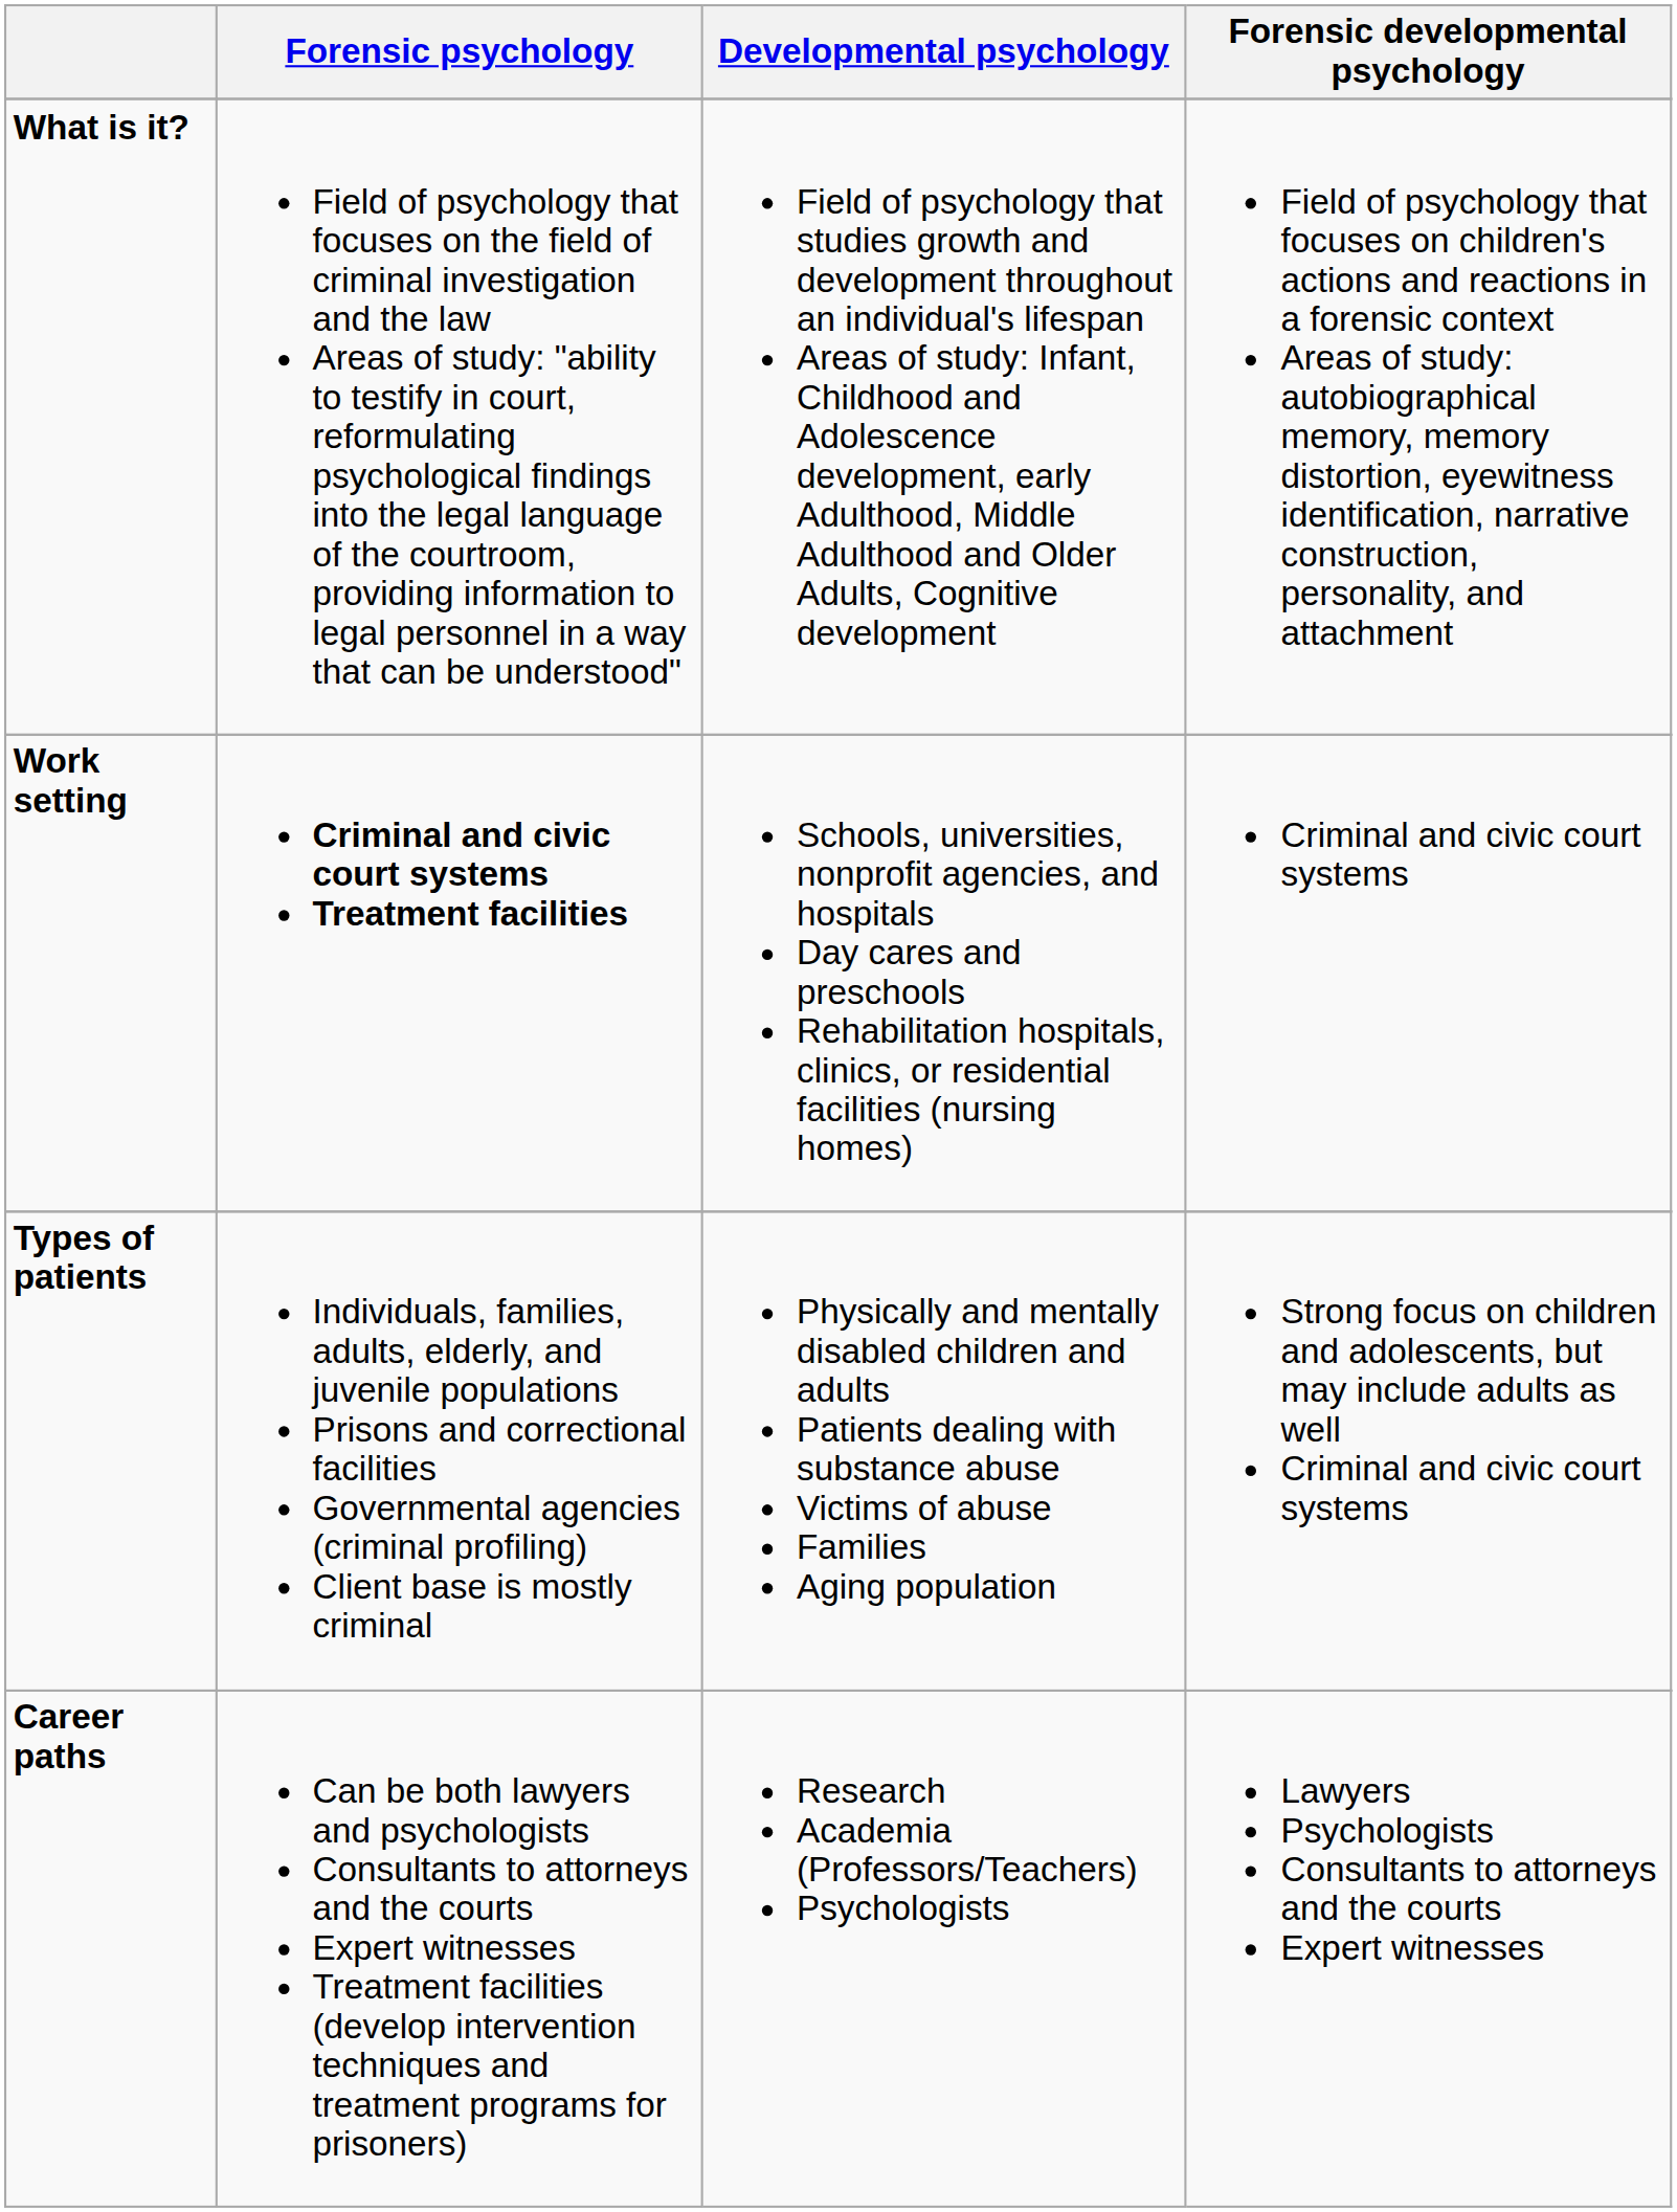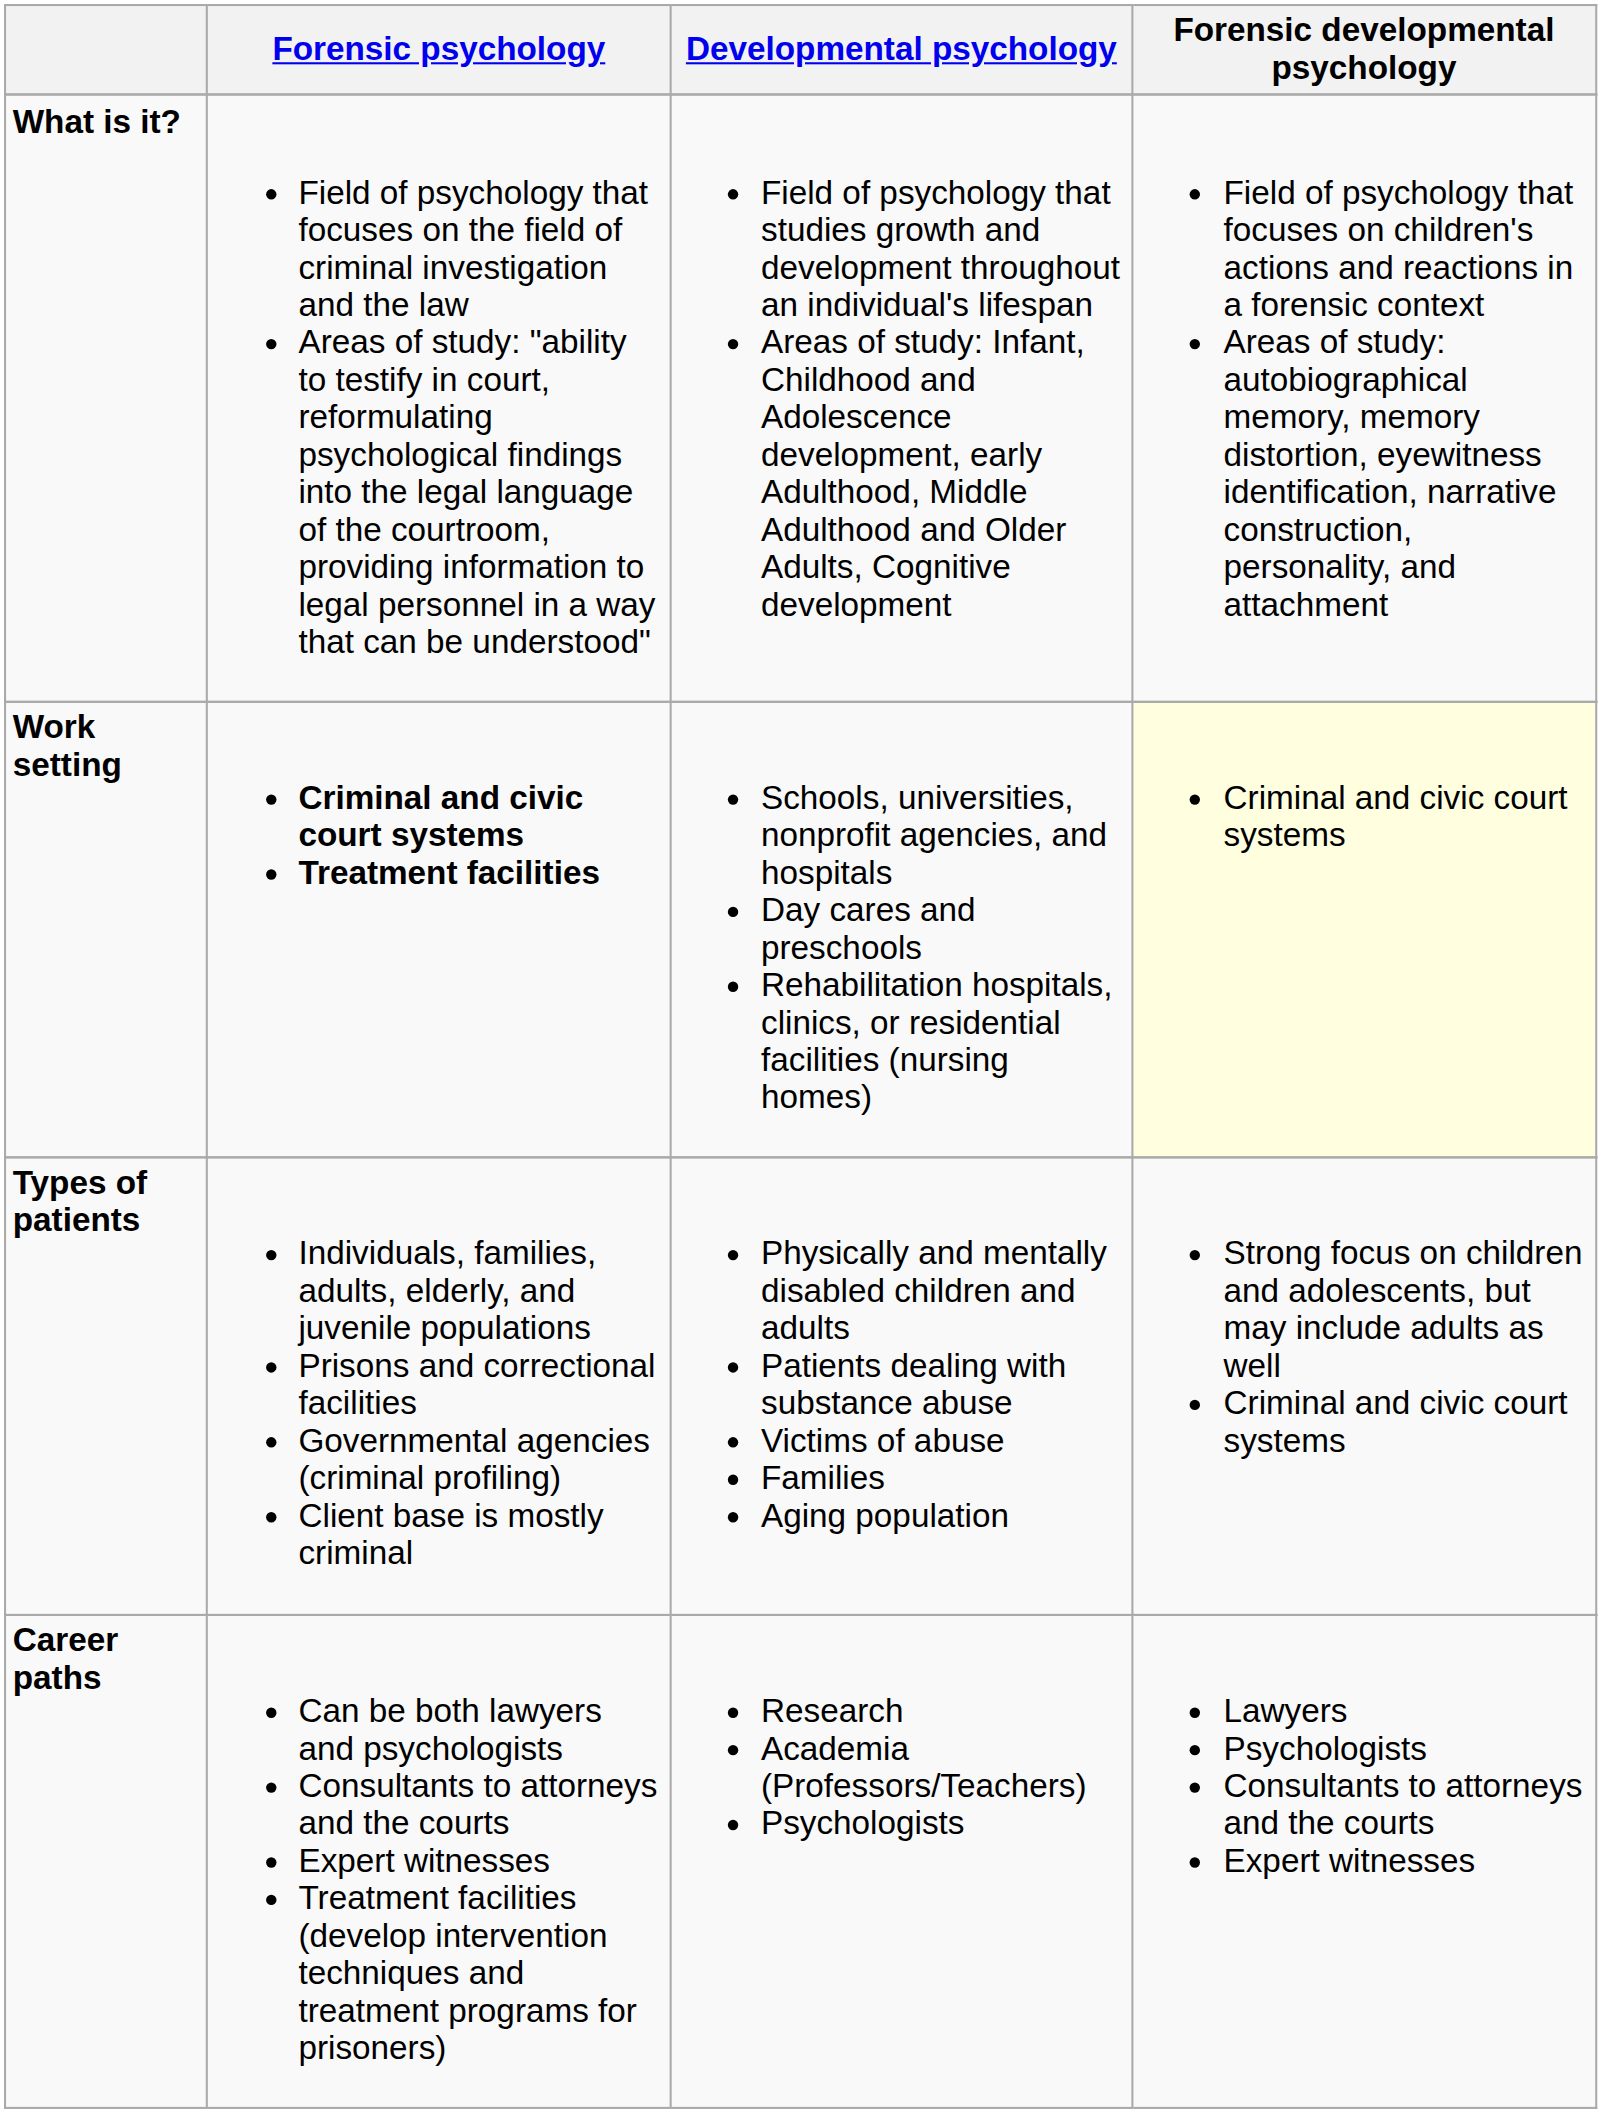Work setting | Forensic developmental psychology: no background -> lightyellow background
